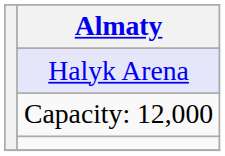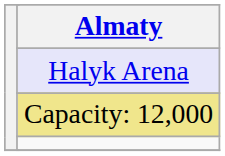row 3 | Almaty: no background -> khaki background
